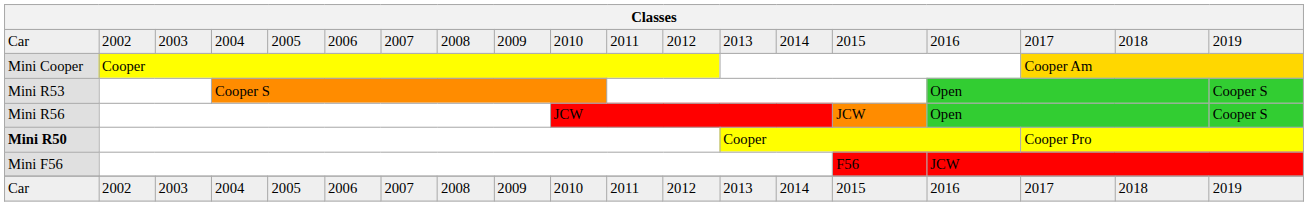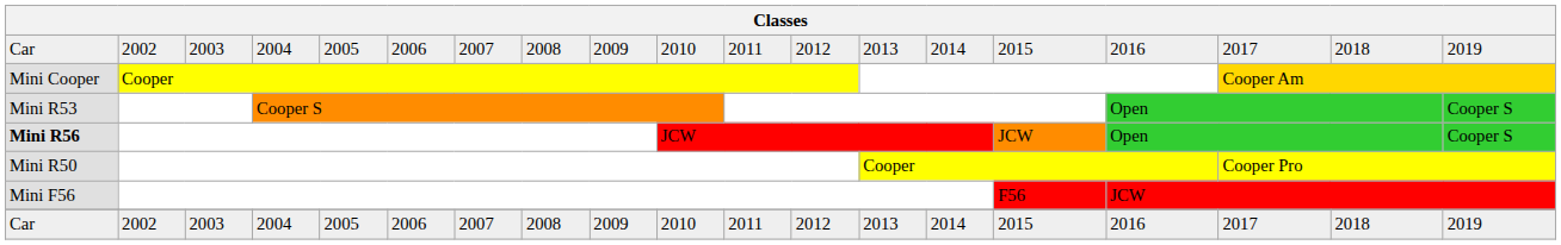Mini R56 | column 1: normal -> bold
Mini R50 | column 1: bold -> normal
